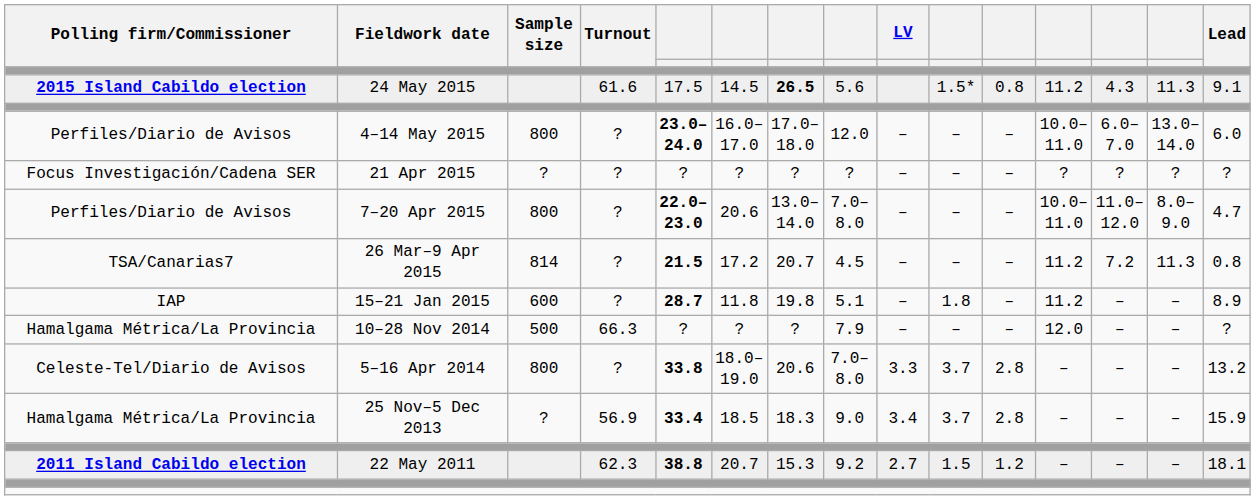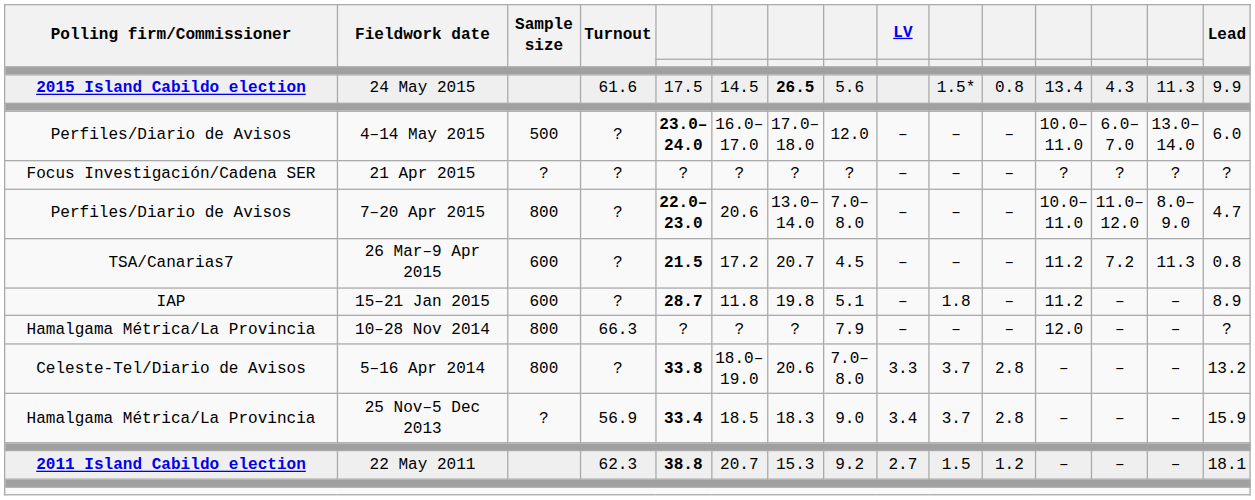24 May 2015 | column 12: 11.2 -> 13.4
24 May 2015 | Lead: 9.1 -> 9.9
4–14 May 2015 | Sample size: 800 -> 500
26 Mar–9 Apr 2015 | Sample size: 814 -> 600
10–28 Nov 2014 | Sample size: 500 -> 800
